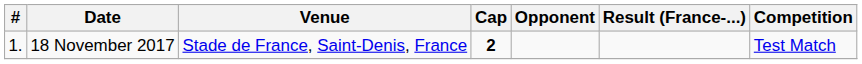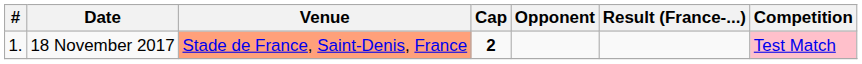18 November 2017 | Venue: no background -> lightsalmon background
18 November 2017 | Competition: no background -> pink background
